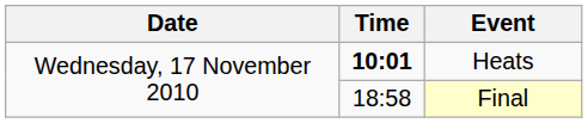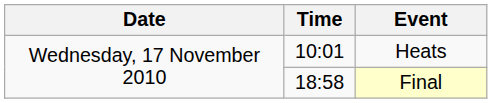Heats | Time: bold -> normal
